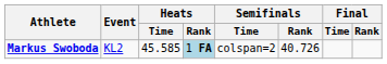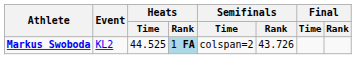Markus Swoboda | Heats / Time: 45.585 -> 44.525
Markus Swoboda | Semifinals / Rank: 40.726 -> 43.726
